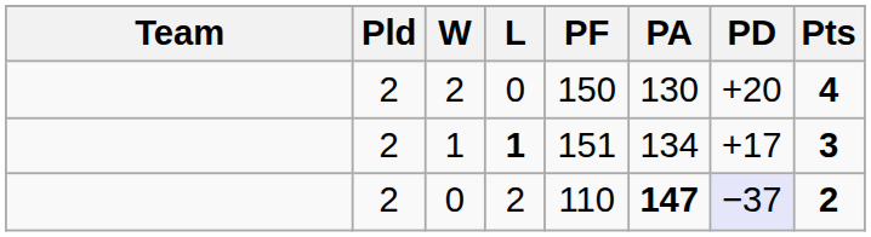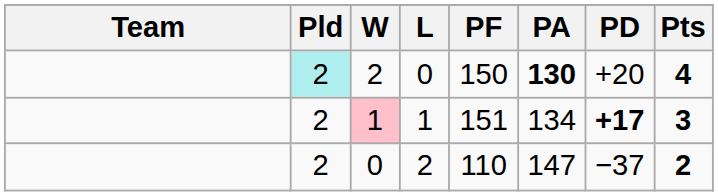row 2 | Pld: no background -> paleturquoise background
row 2 | PA: normal -> bold
row 3 | W: no background -> pink background
row 3 | L: bold -> normal
row 3 | PD: normal -> bold
row 4 | PA: bold -> normal
row 4 | PD: lavender background -> no background
